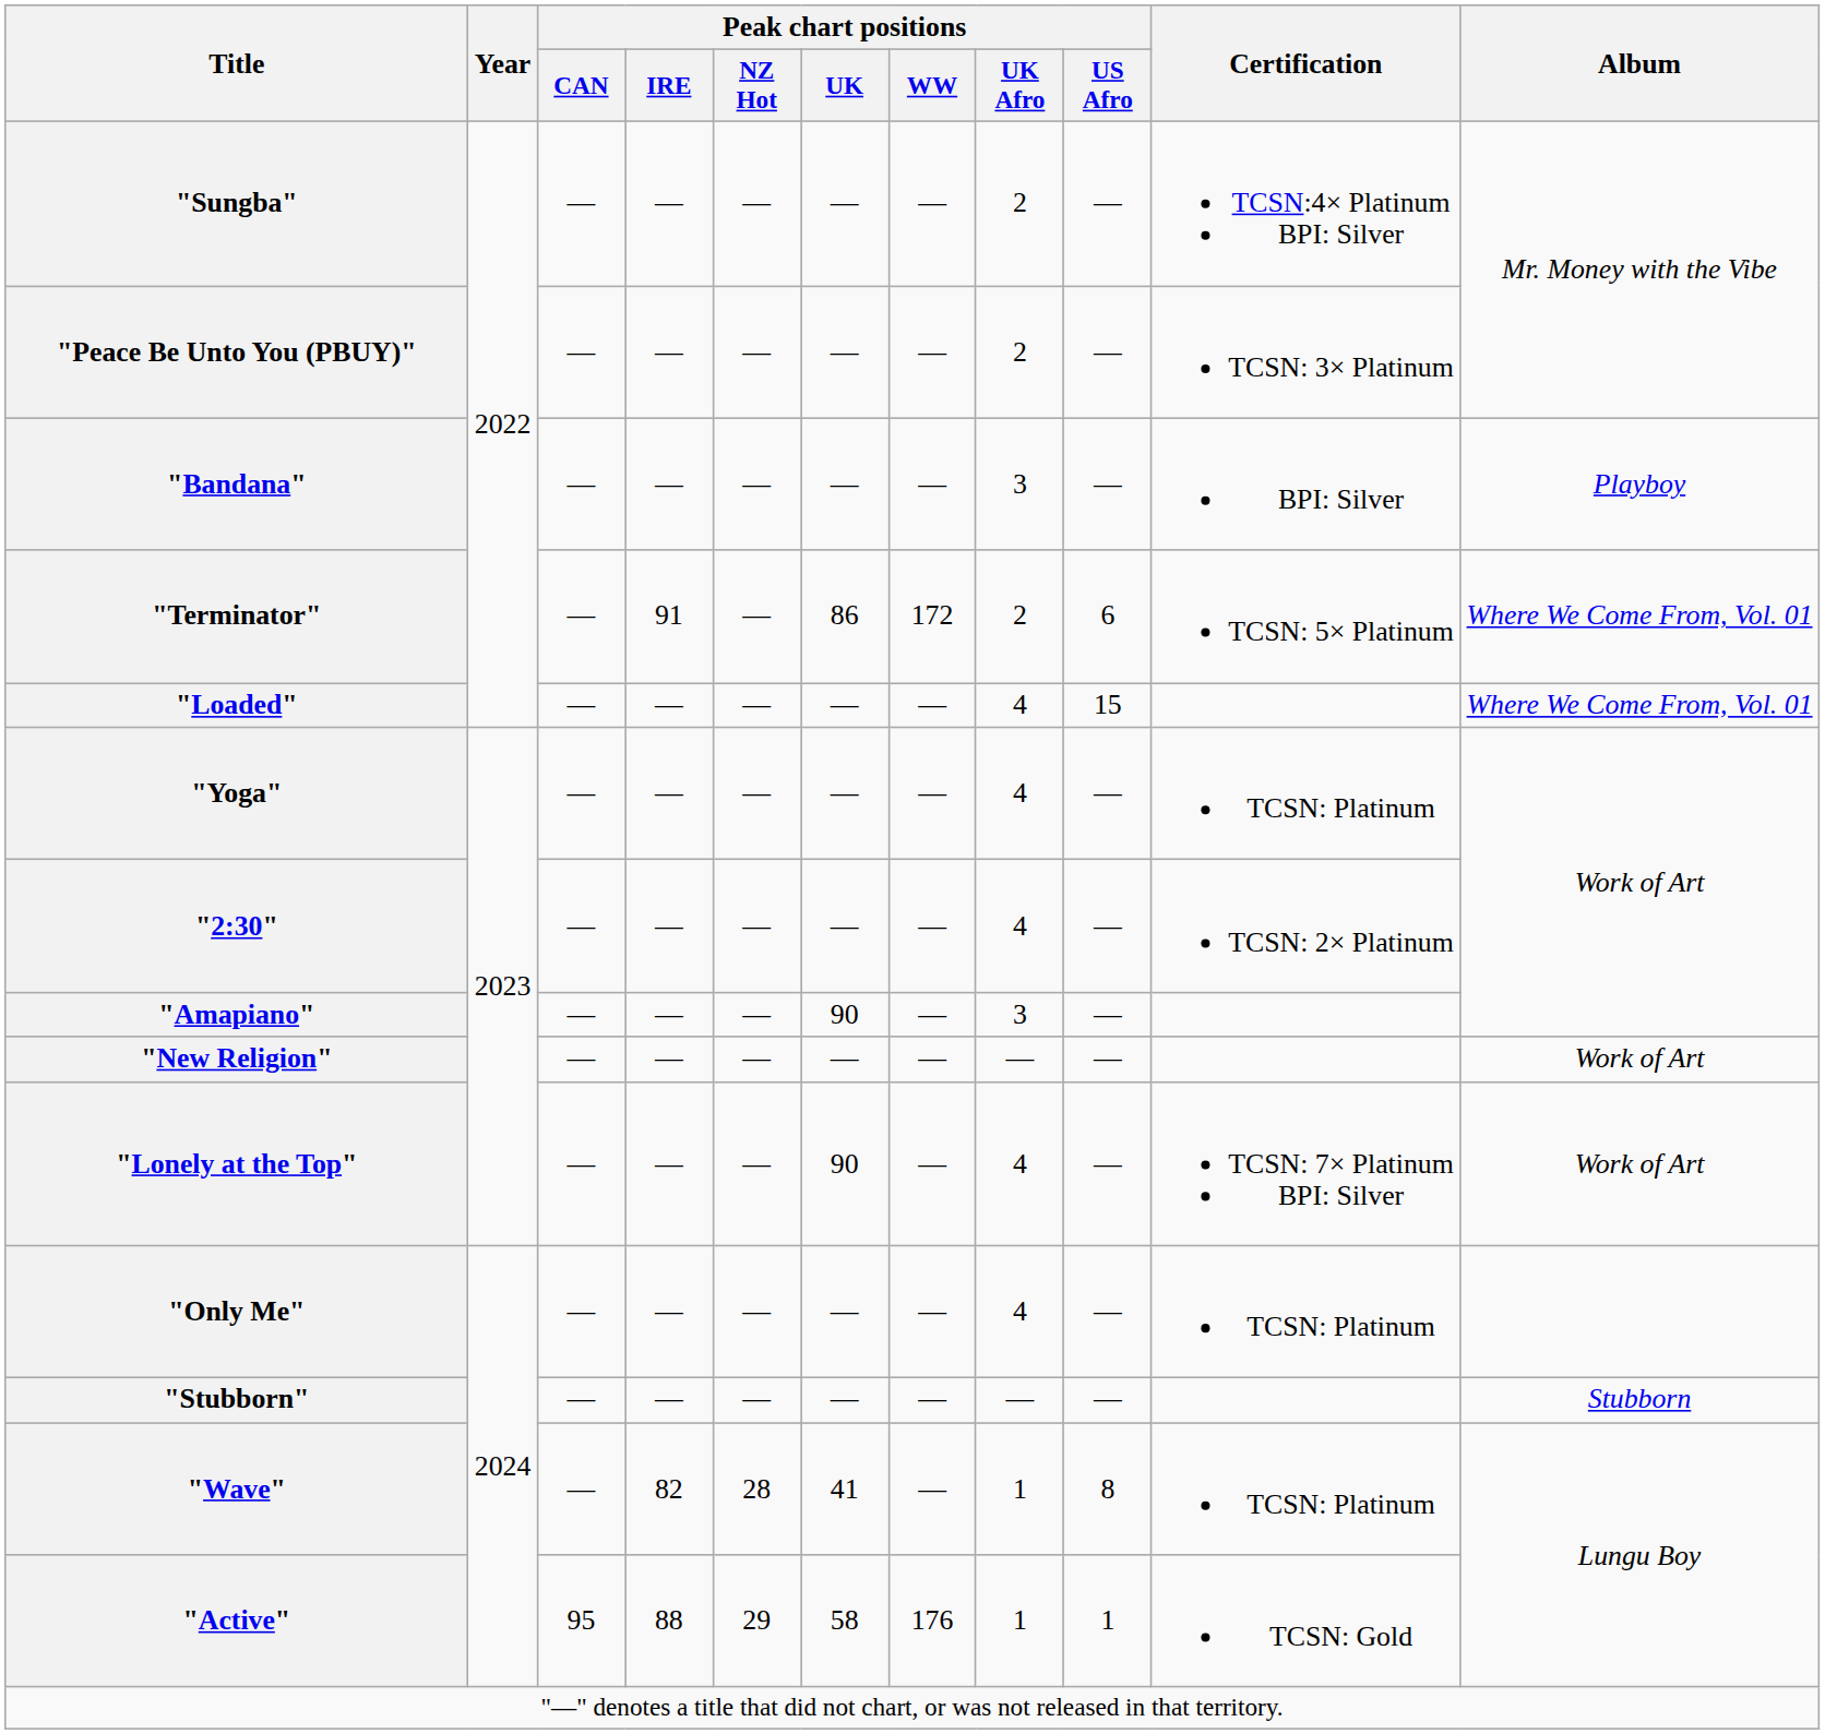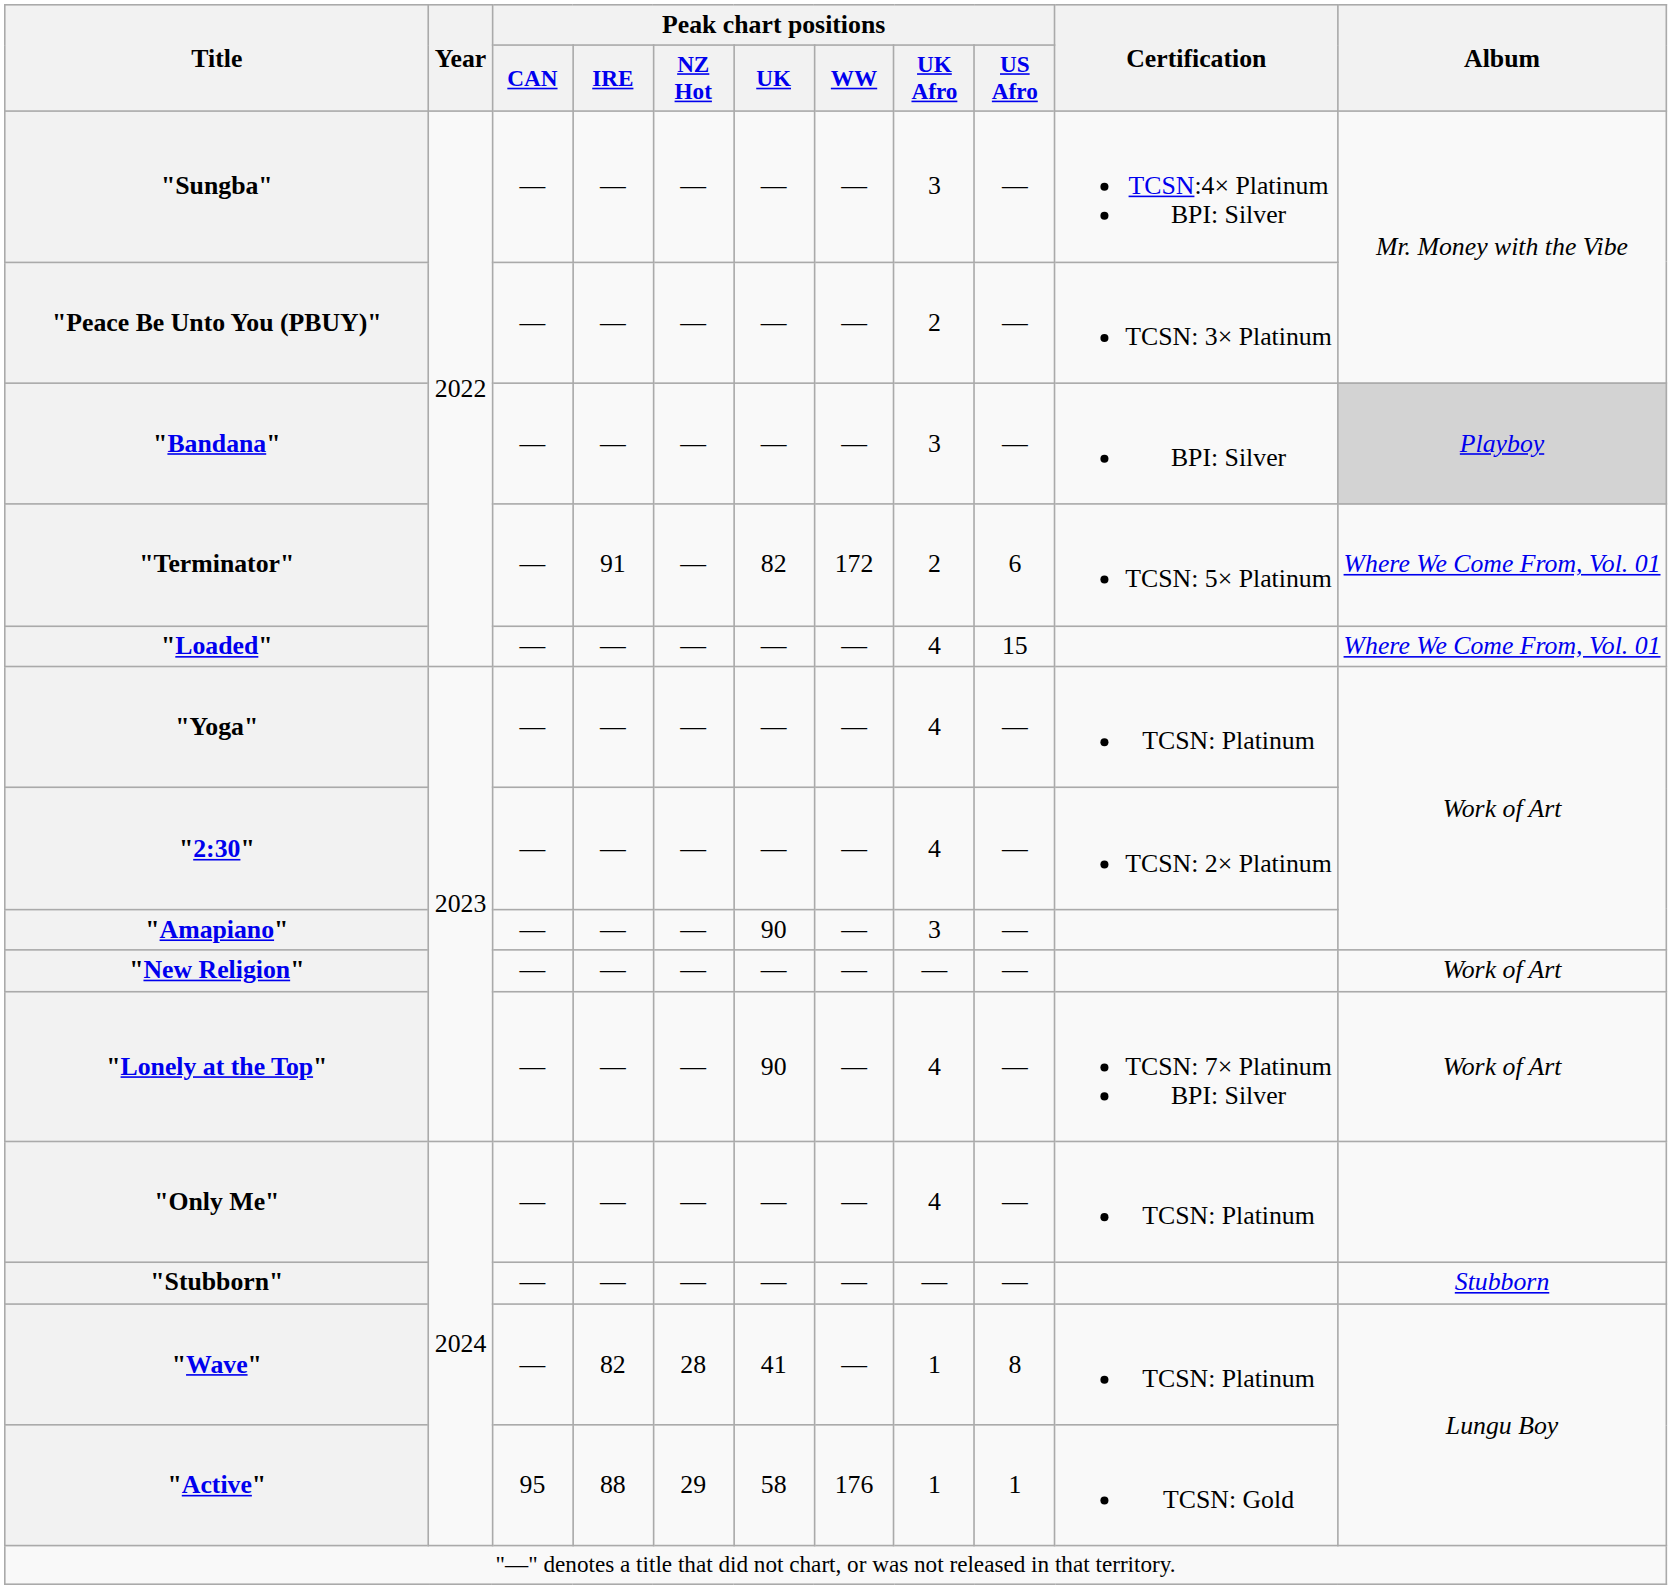"Sungba" | Peak chart positions / UK Afro: 2 -> 3
"Bandana" | Album: no background -> lightgrey background
"Terminator" | Peak chart positions / UK: 86 -> 82
